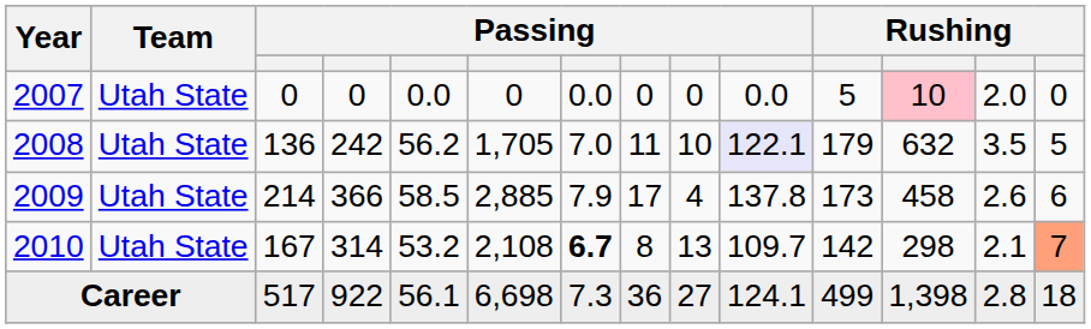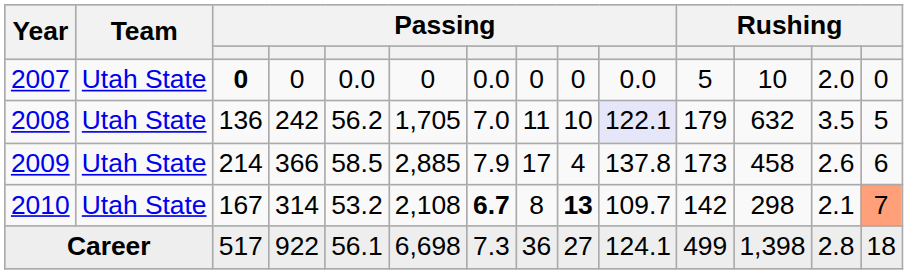2007 | column 3: normal -> bold
2007 | column 12: pink background -> no background
2010 | column 9: normal -> bold
